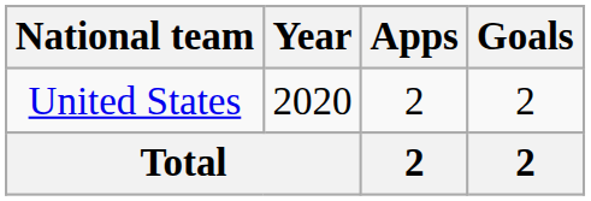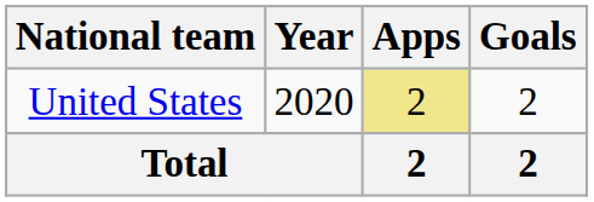United States | Apps: no background -> khaki background
